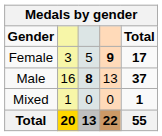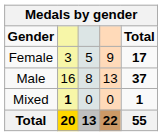Female | column 4: bold -> normal
Male | column 3: bold -> normal
Mixed | column 2: normal -> bold
